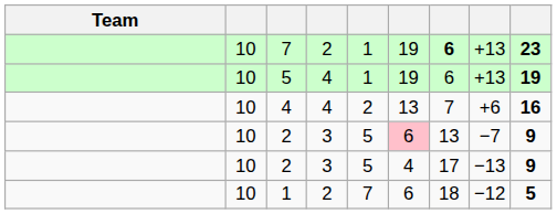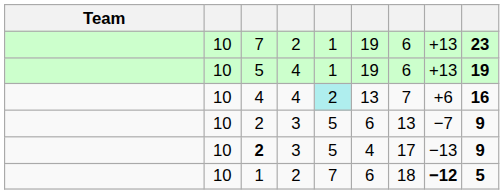row 2 | column 7: bold -> normal
row 4 | column 5: no background -> paleturquoise background
row 5 | column 6: pink background -> no background
row 6 | column 3: normal -> bold
row 7 | column 8: normal -> bold
